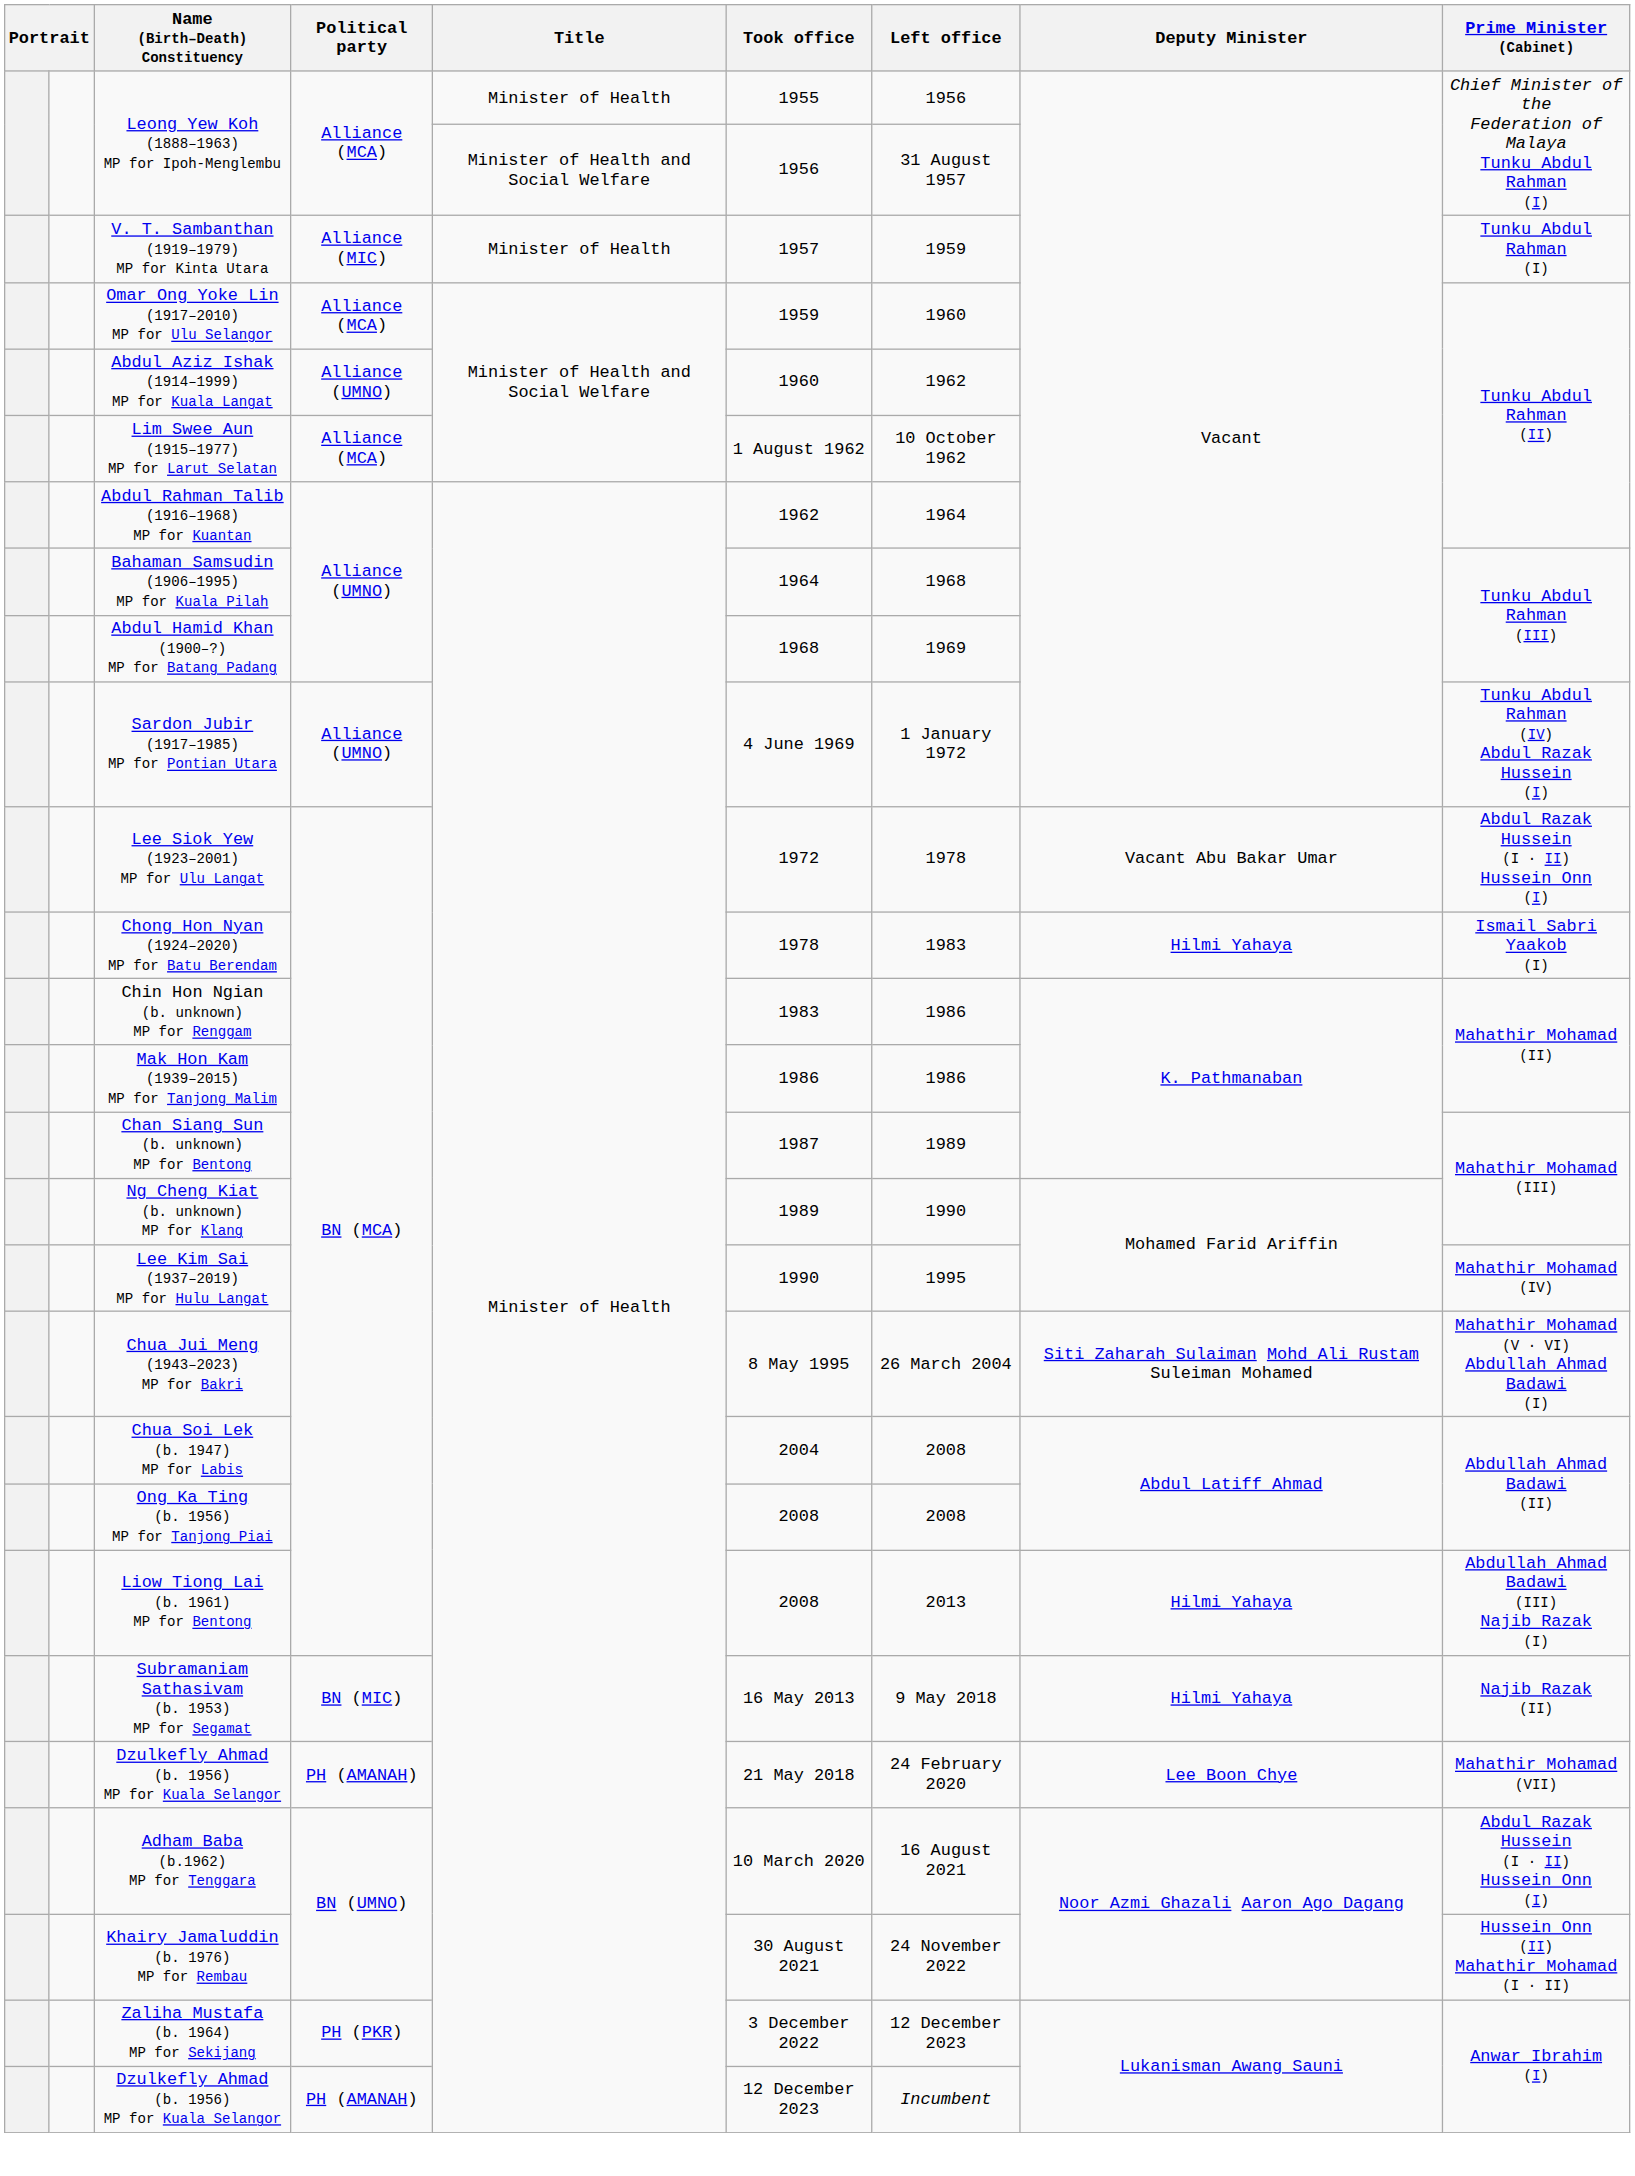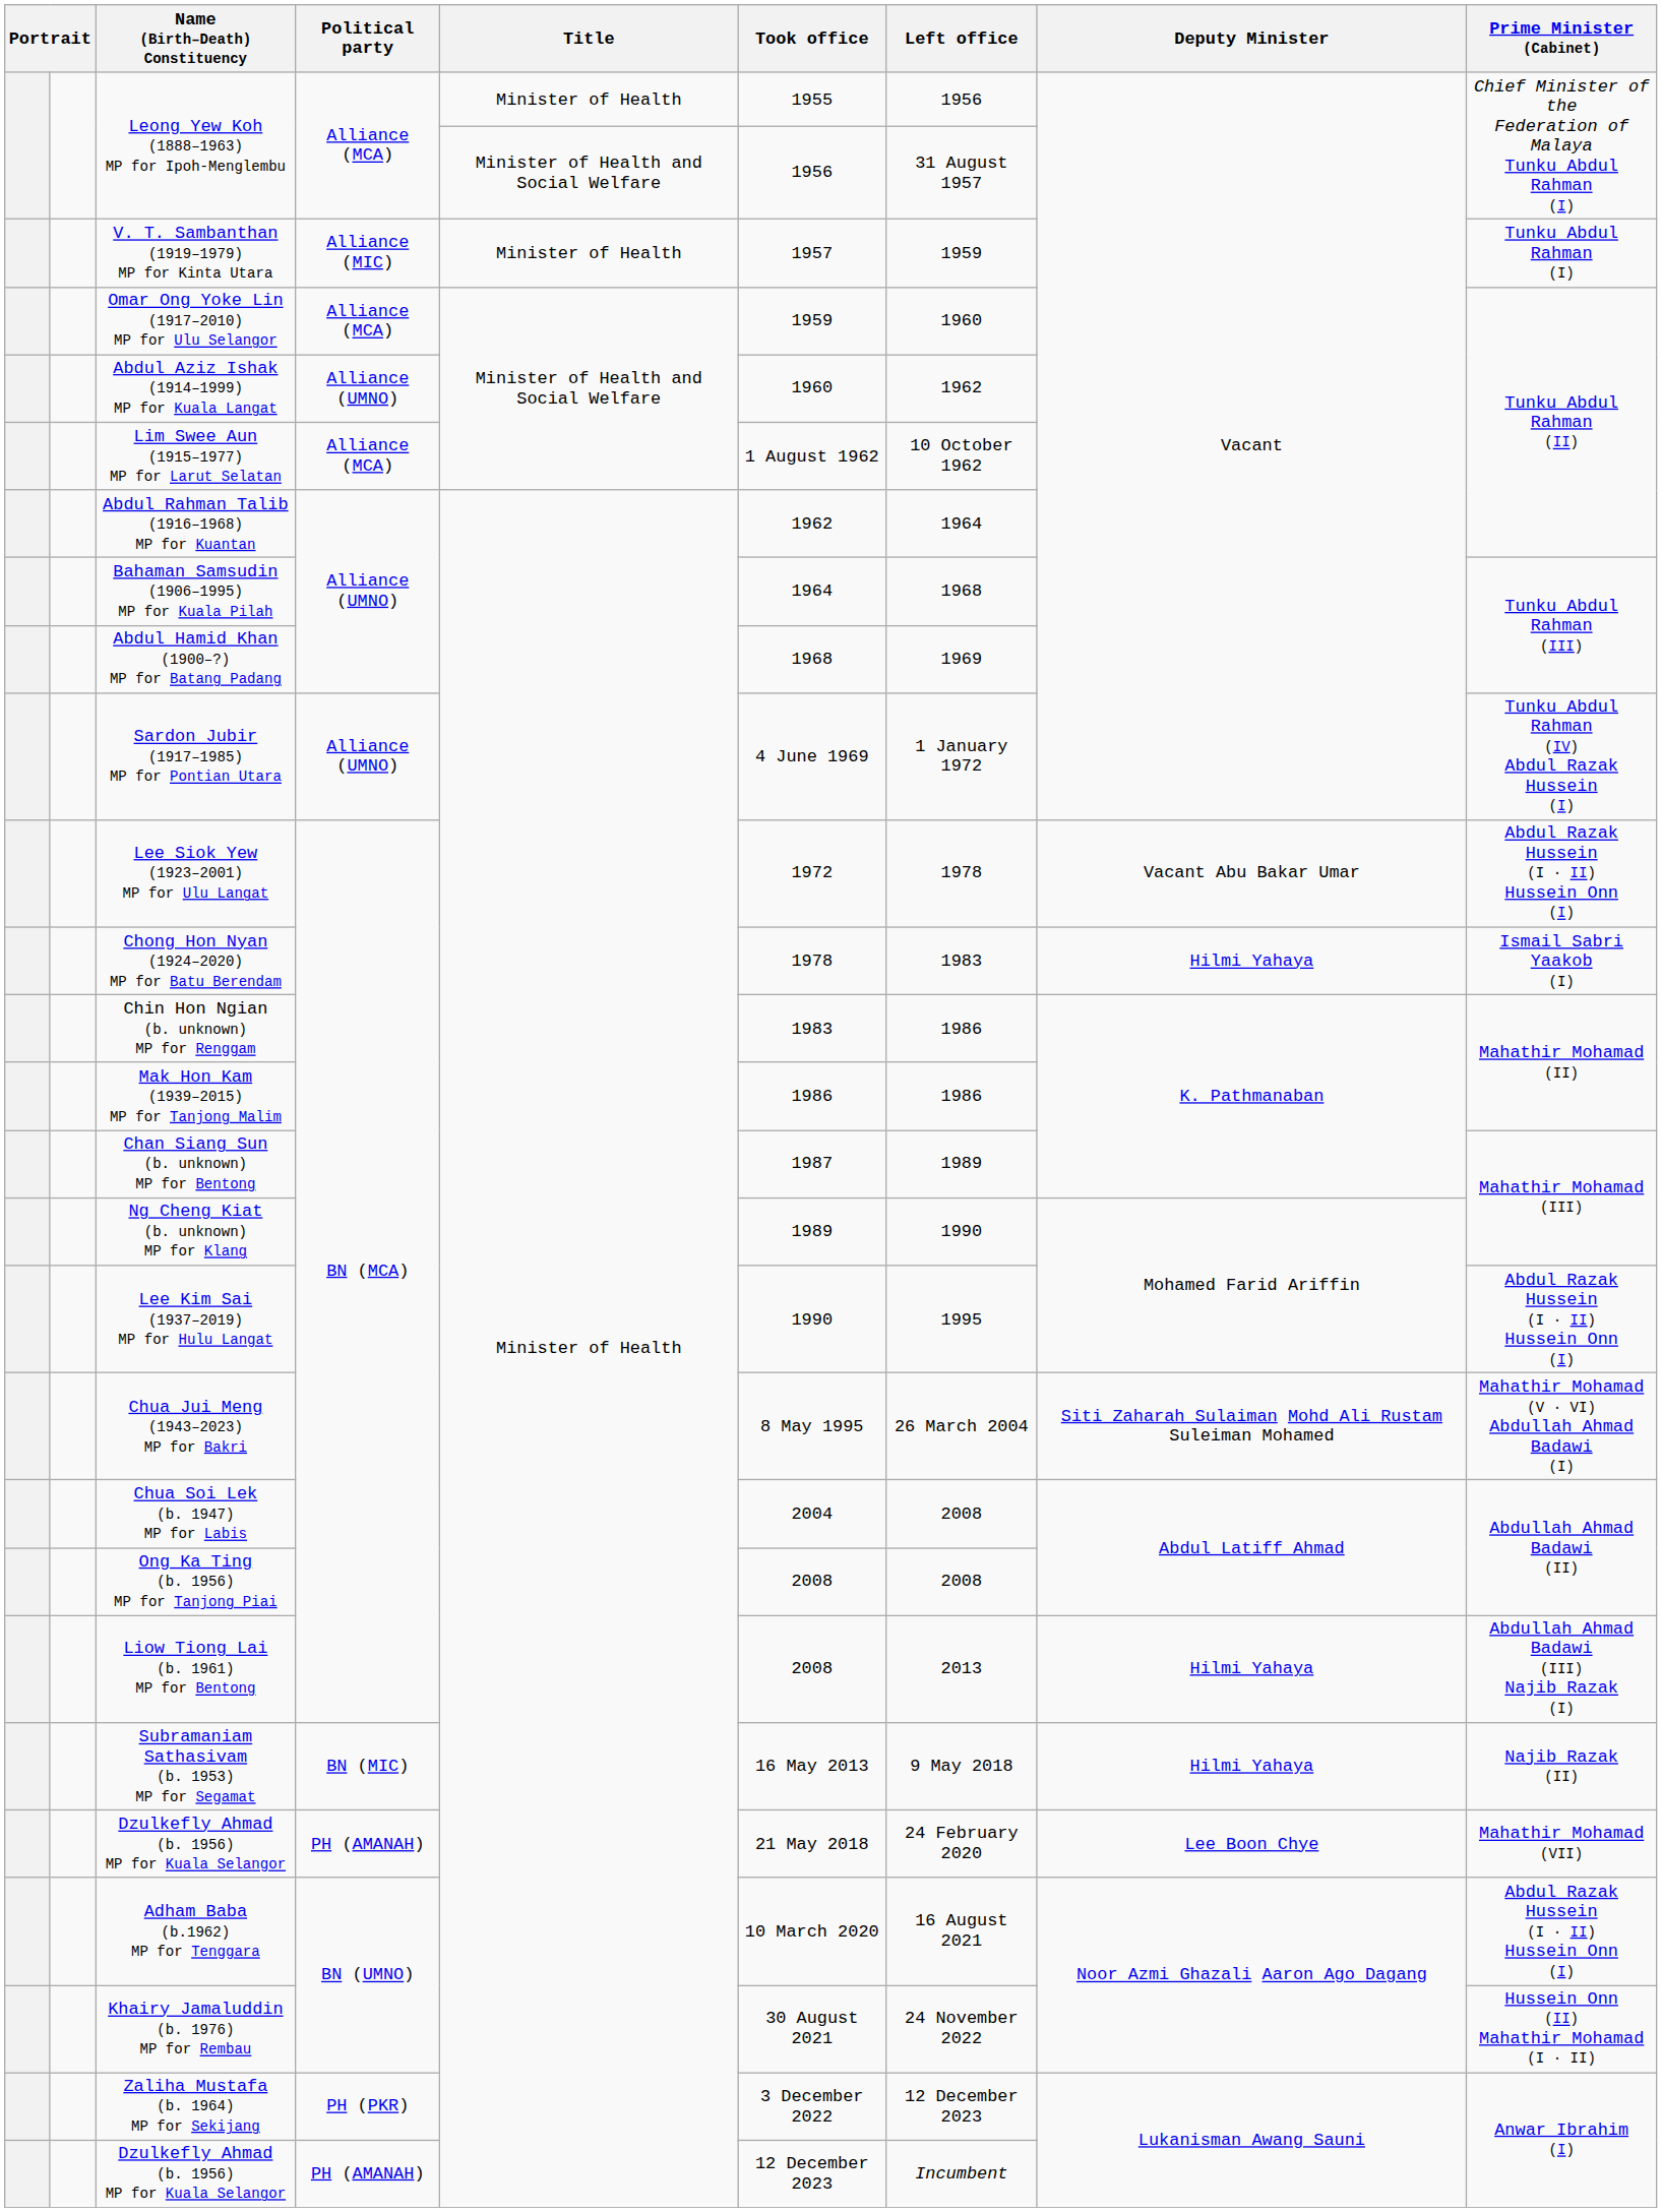Lee Kim Sai (1937–2019) MP for Hulu Langat | Prime Minister (Cabinet): Mahathir Mohamad (IV) -> Abdul Razak Hussein (I · II) Hussein Onn (I)
